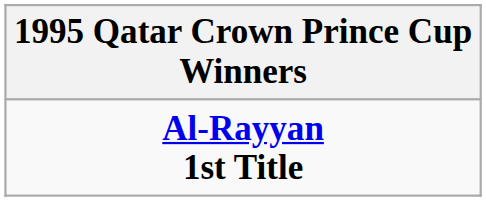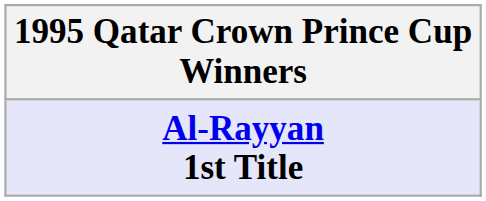row 2 | column 1: no background -> lavender background
